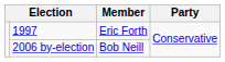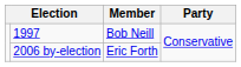1997 | Member: Eric Forth -> Bob Neill
2006 by-election | Member: Bob Neill -> Eric Forth
